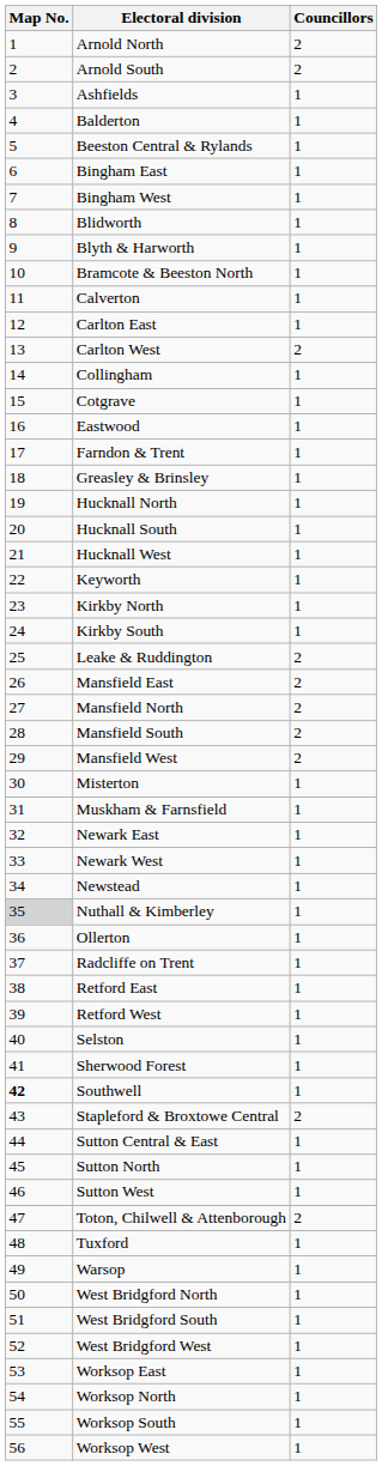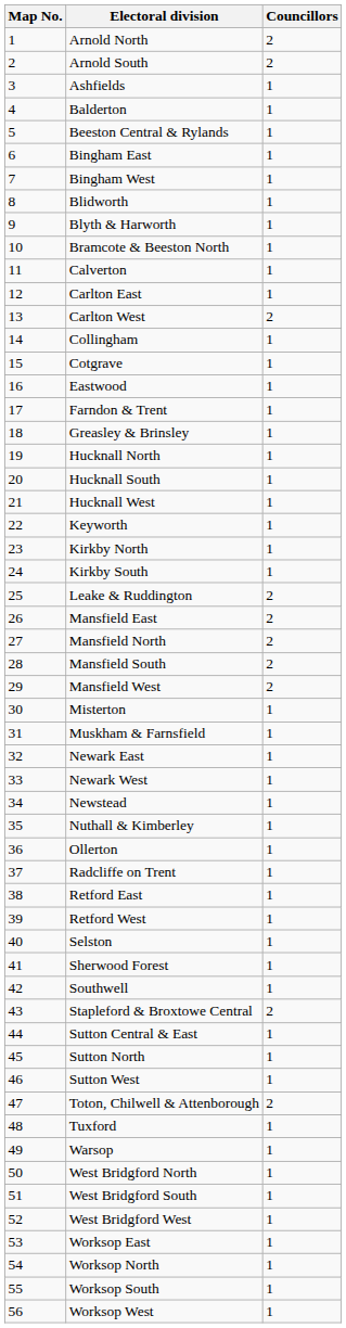Nuthall & Kimberley | Map No.: lightgrey background -> no background
Southwell | Map No.: bold -> normal
